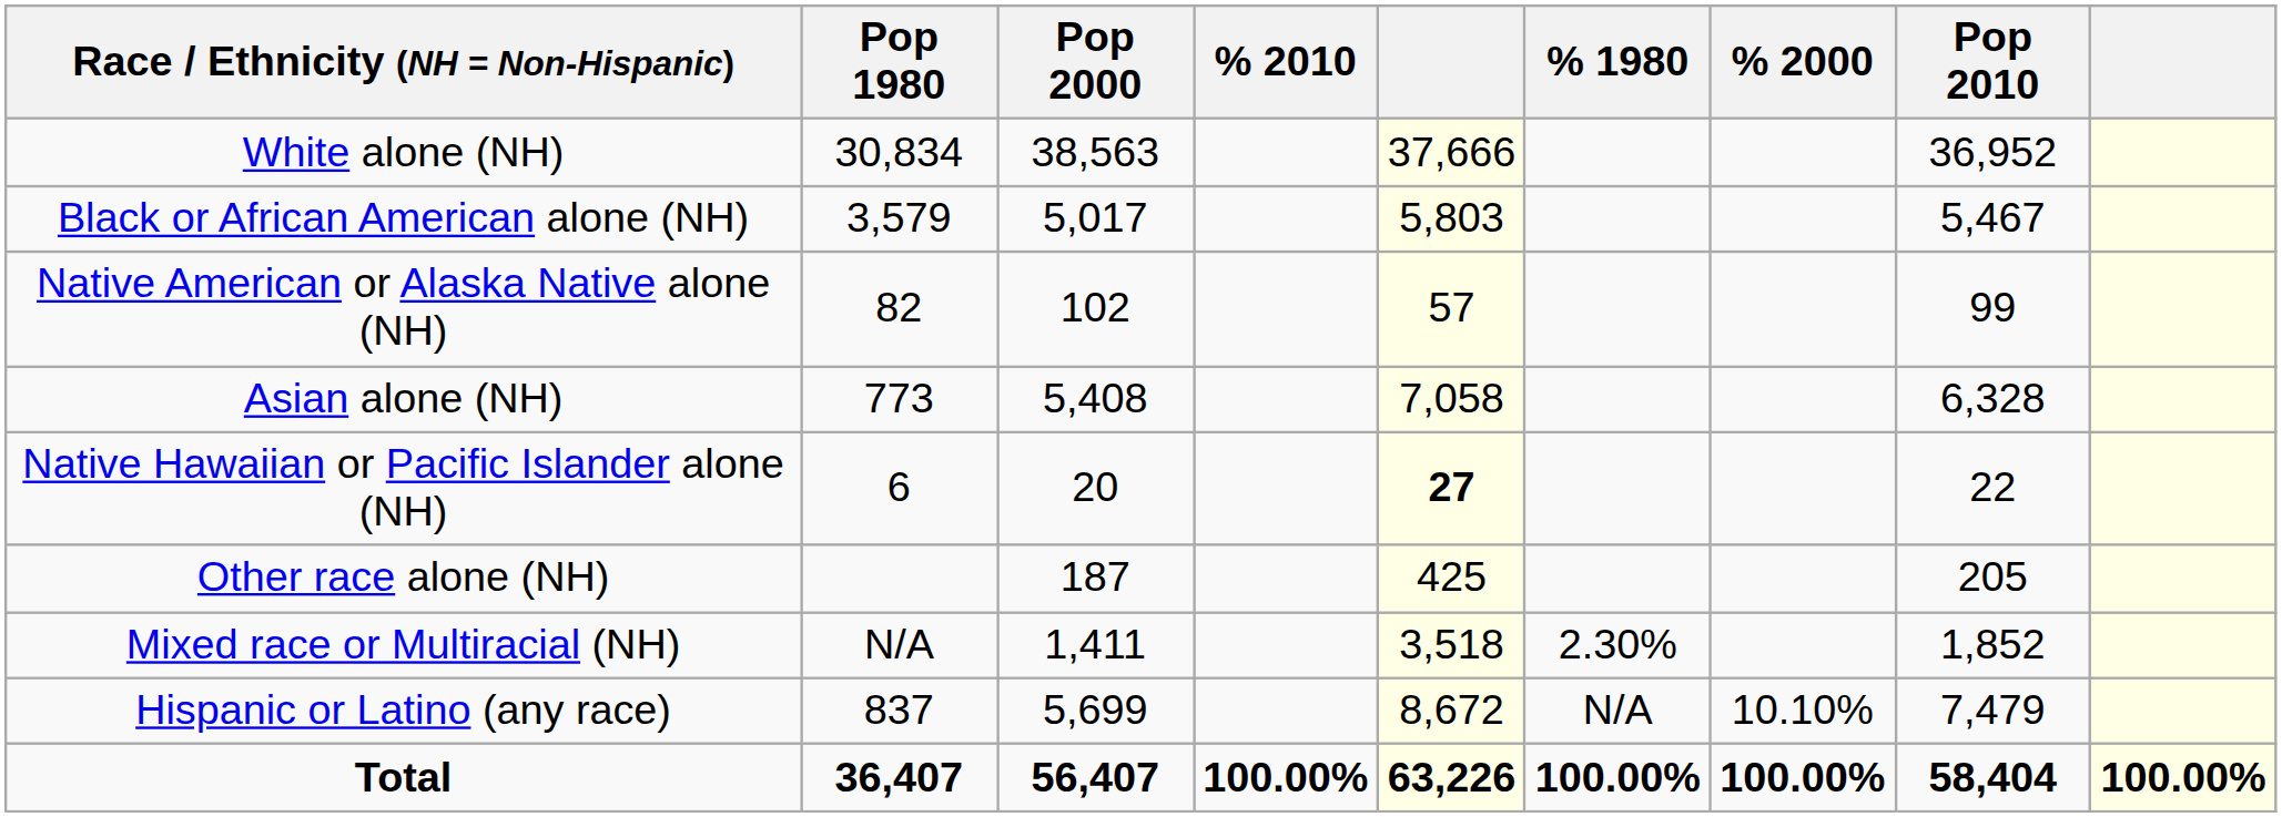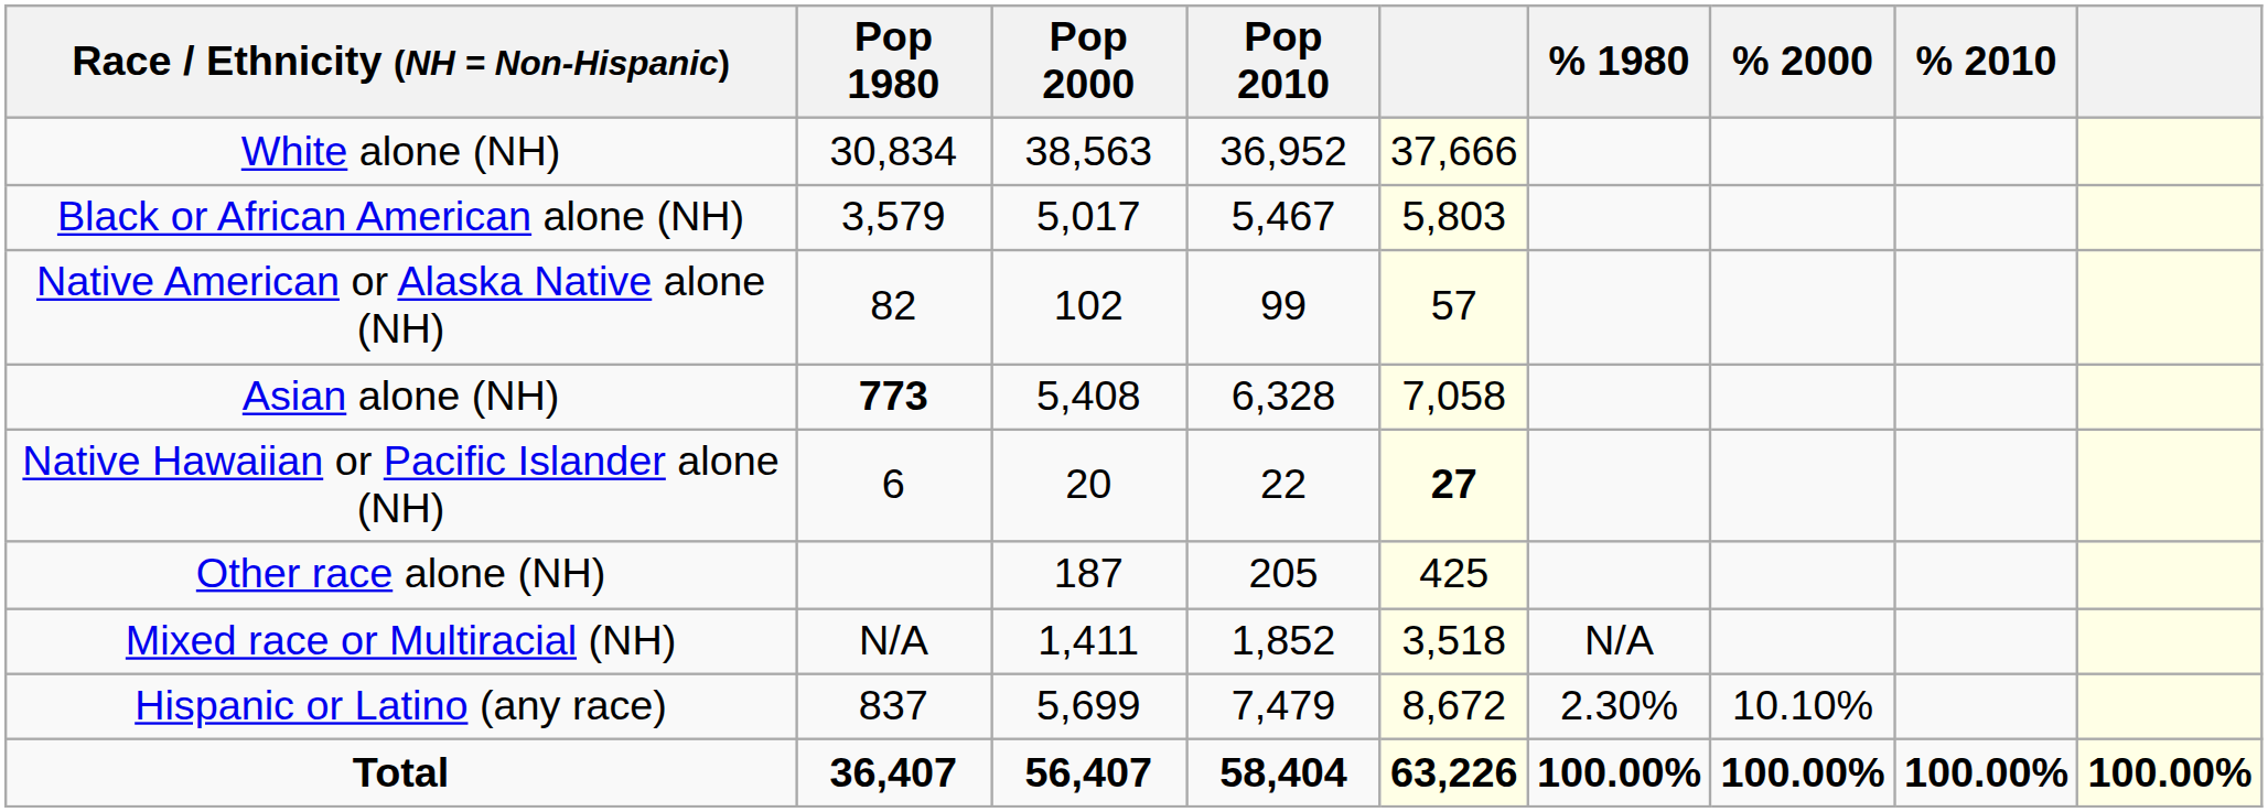columns swapped: Pop 2010 <-> % 2010
Asian alone (NH) | Pop 1980: normal -> bold
Mixed race or Multiracial (NH) | % 1980: 2.30% -> N/A
Hispanic or Latino (any race) | % 1980: N/A -> 2.30%
